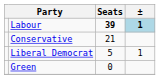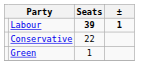Labour | ±: lightblue background -> no background
Conservative | Seats: 21 -> 22
- row: Liberal Democrat | 5 | 1
Green | Seats: 0 -> 1
